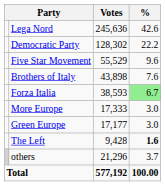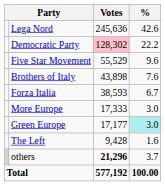Democratic Party | Votes: no background -> pink background
Forza Italia | %: lightgreen background -> no background
Green Europe | %: no background -> paleturquoise background
The Left | %: bold -> normal
others | Votes: normal -> bold
